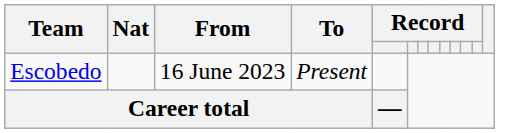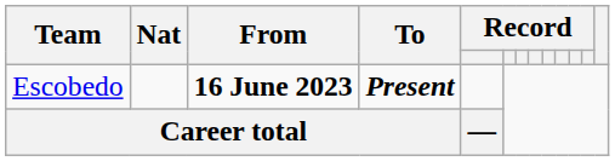Escobedo | From: normal -> bold
Escobedo | To: normal -> bold
